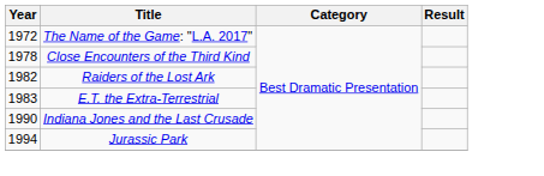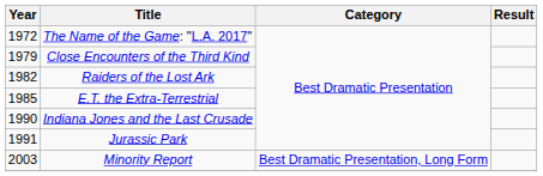Close Encounters of the Third Kind | Year: 1978 -> 1979
E.T. the Extra-Terrestrial | Year: 1983 -> 1985
Jurassic Park | Year: 1994 -> 1991
+ row: 2003 | Minority Report | Best Dramatic Presentation, Long Form
